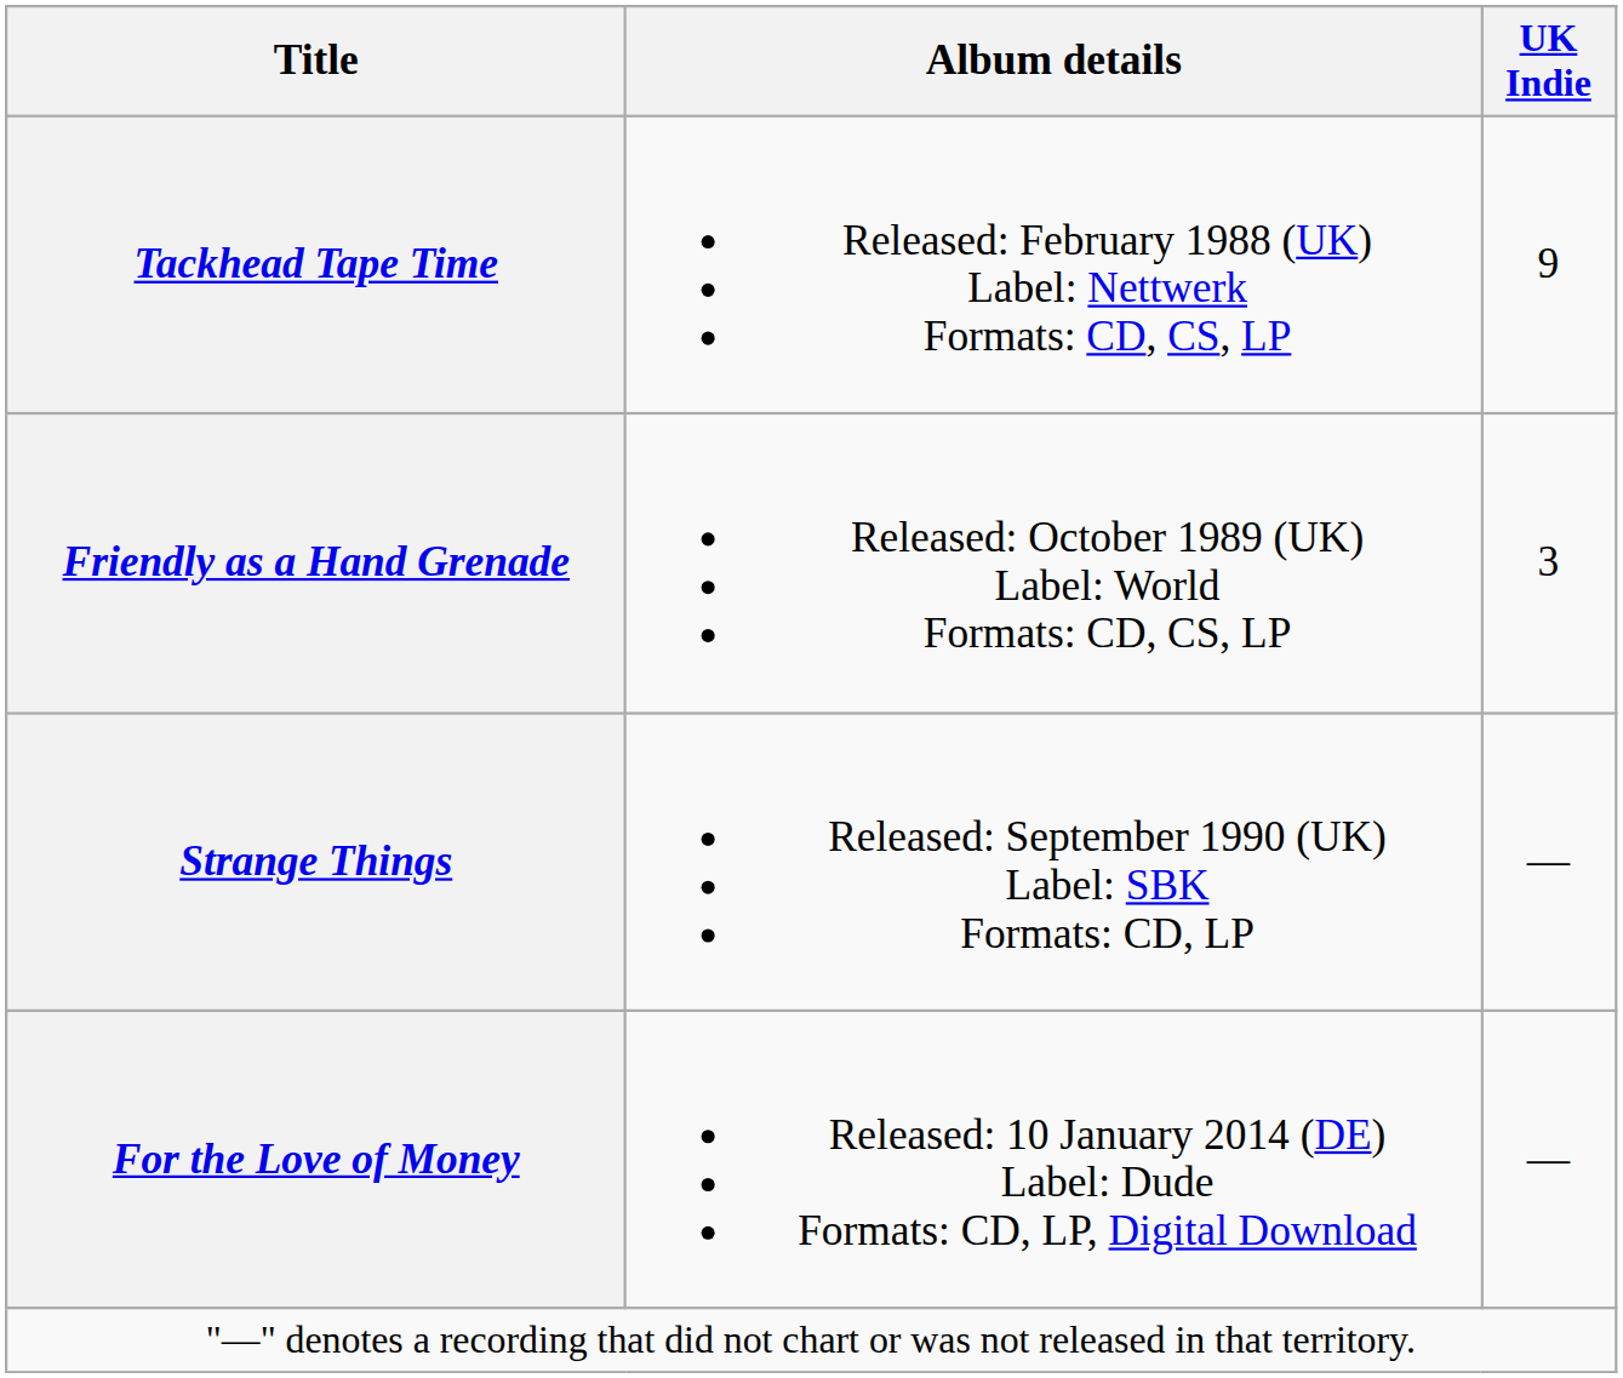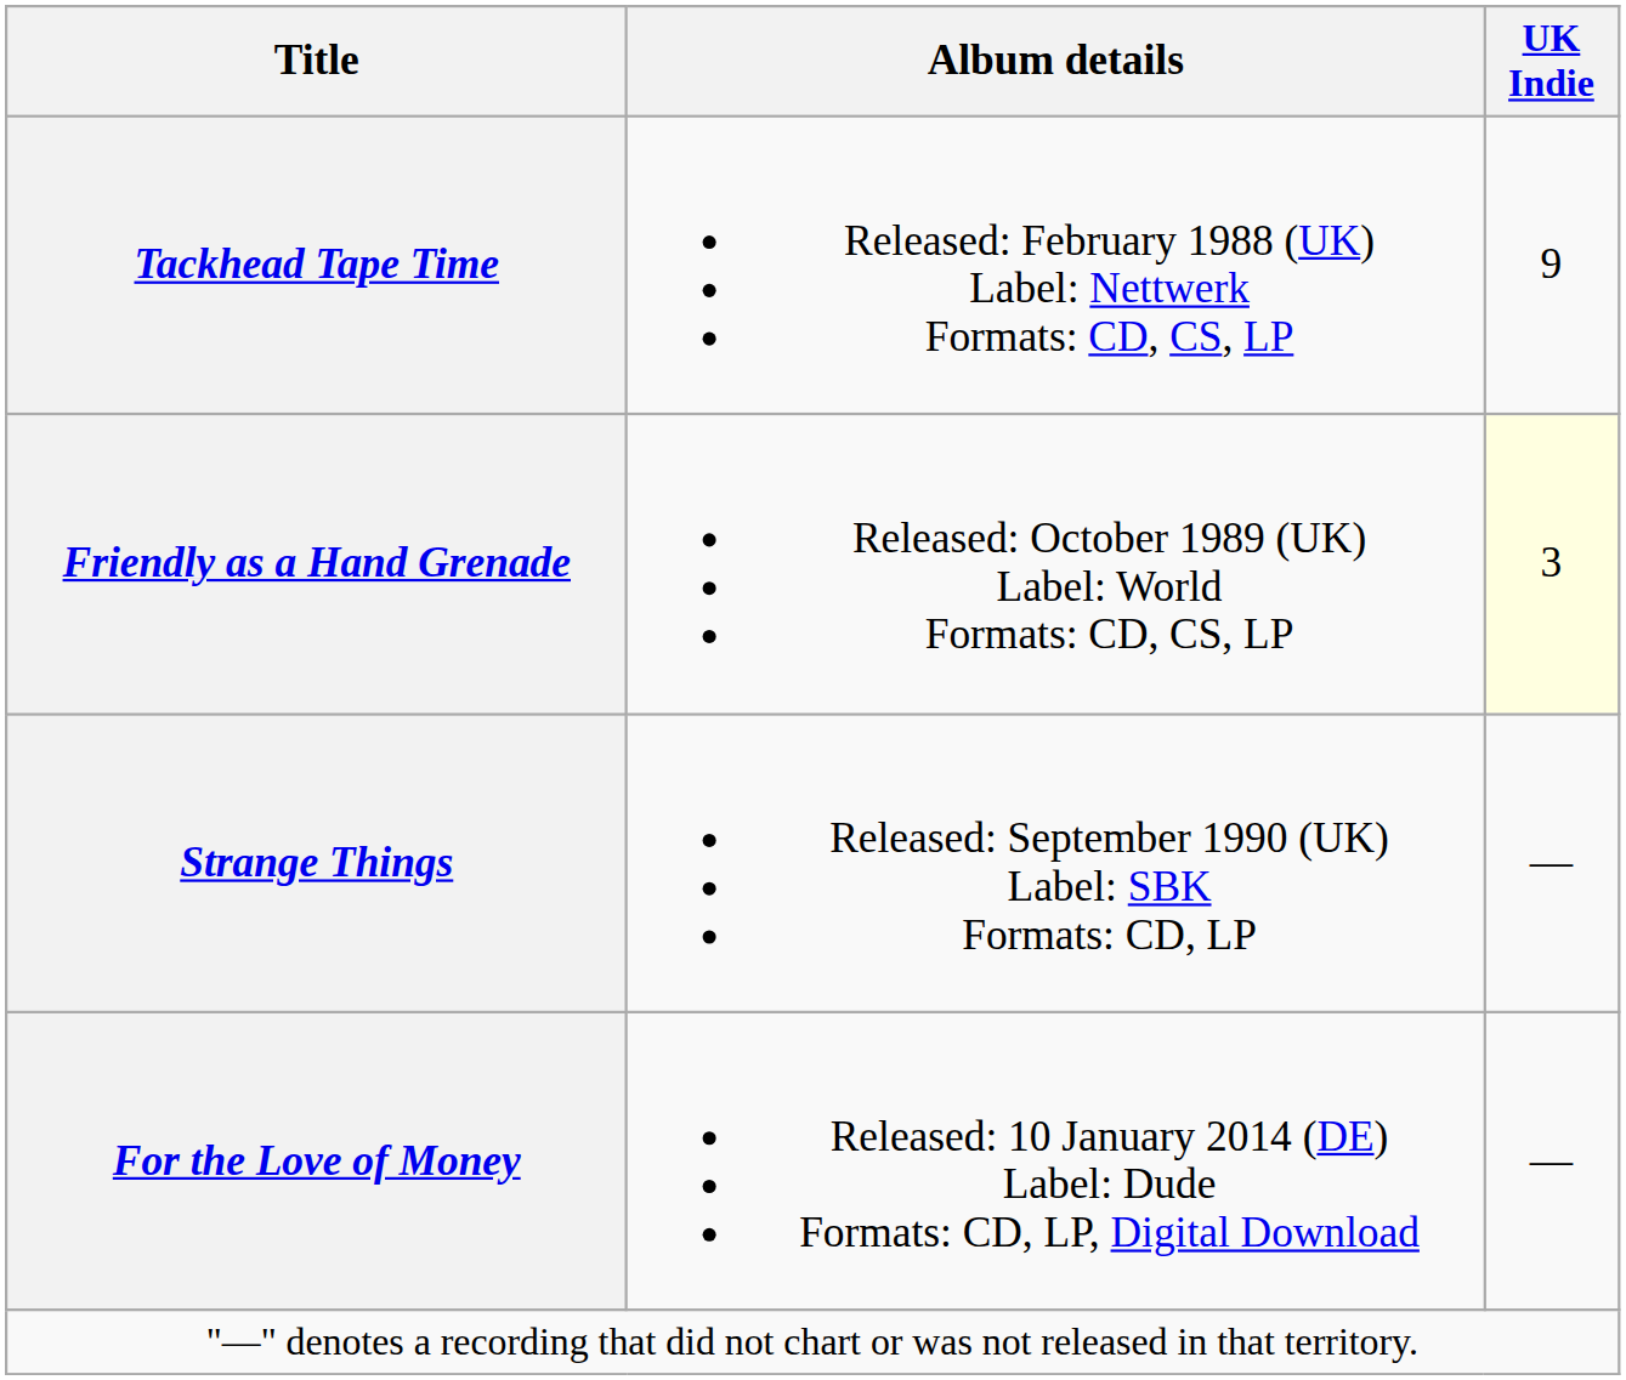Friendly as a Hand Grenade | UK Indie: no background -> lightyellow background
